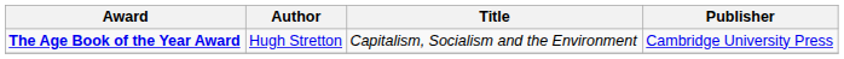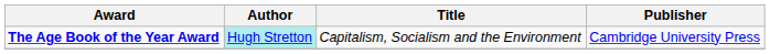The Age Book of the Year Award | Author: no background -> paleturquoise background
